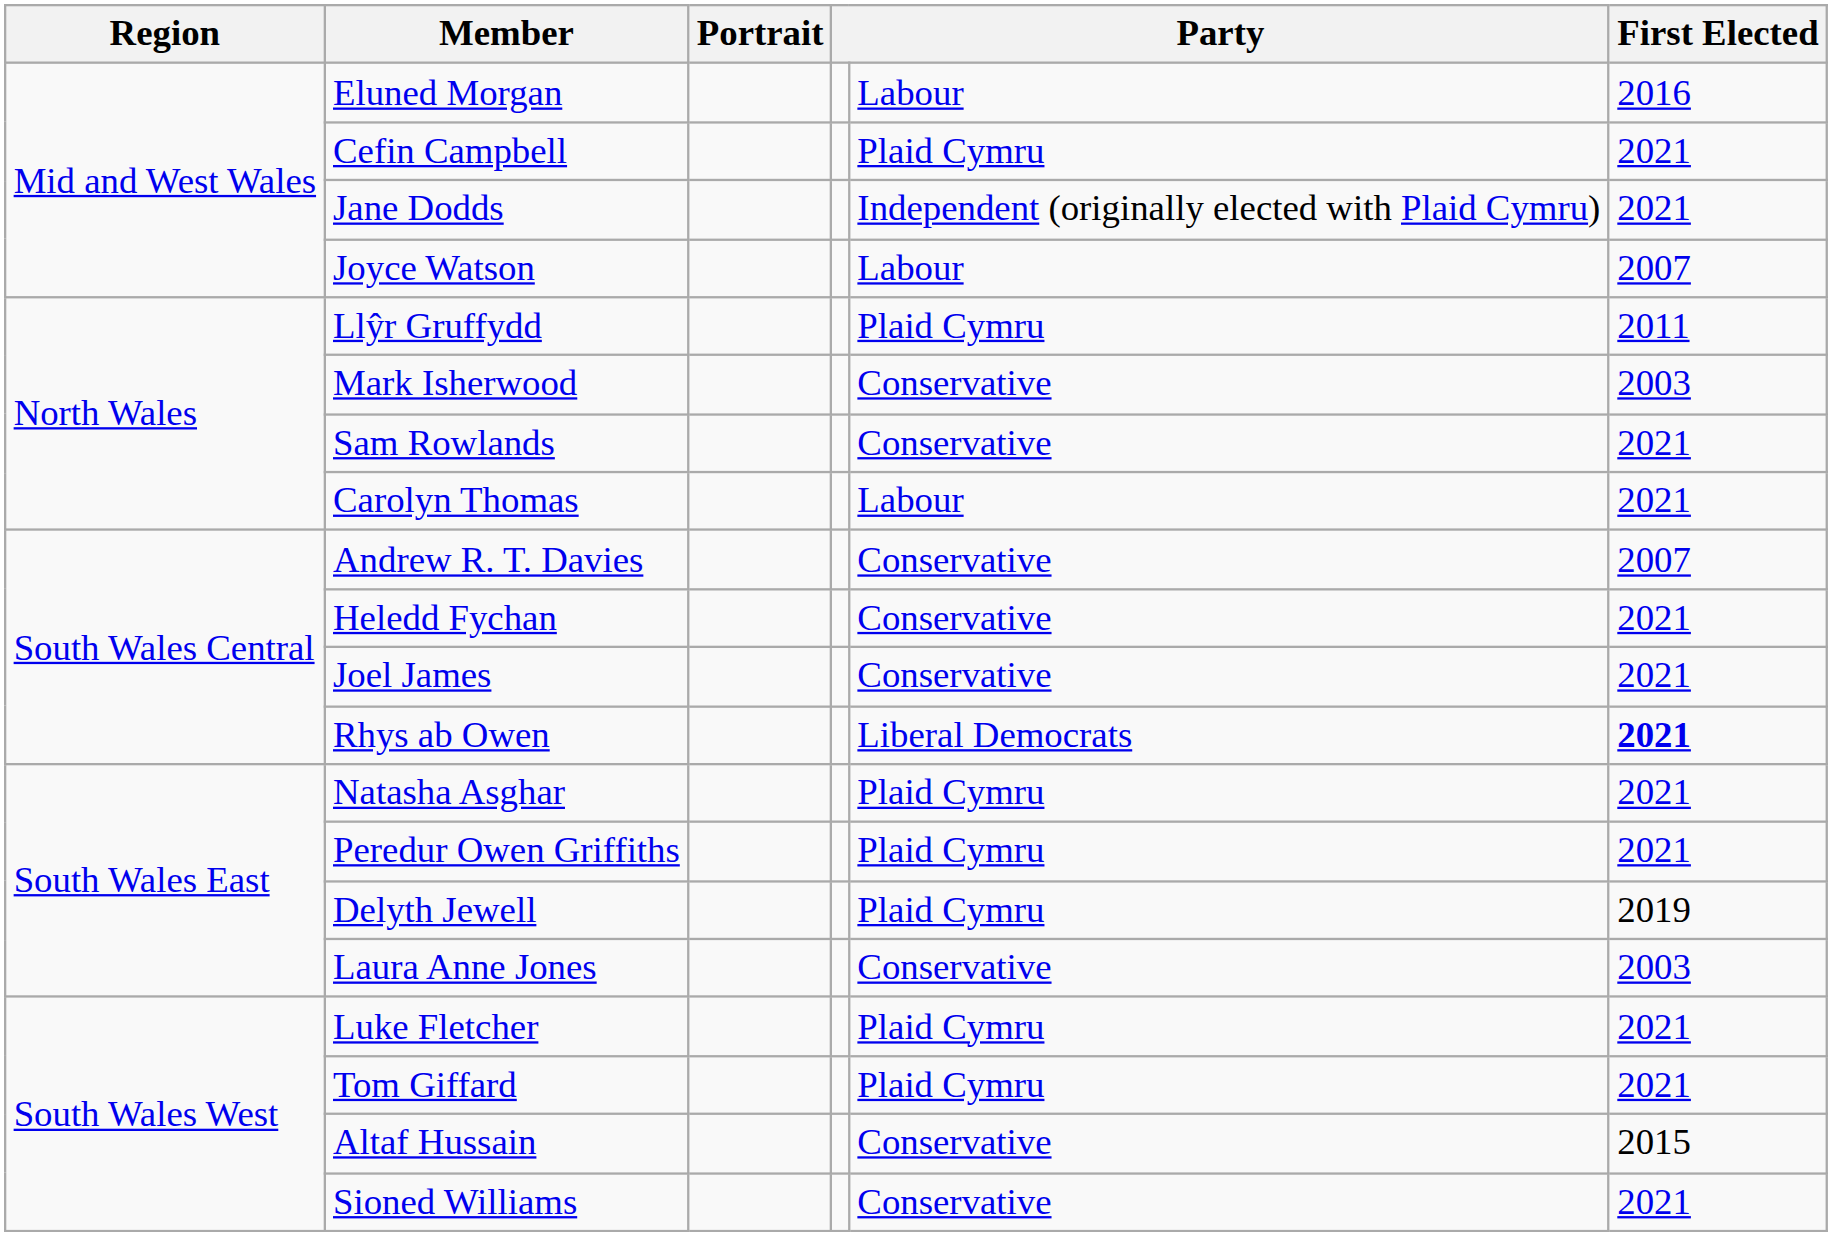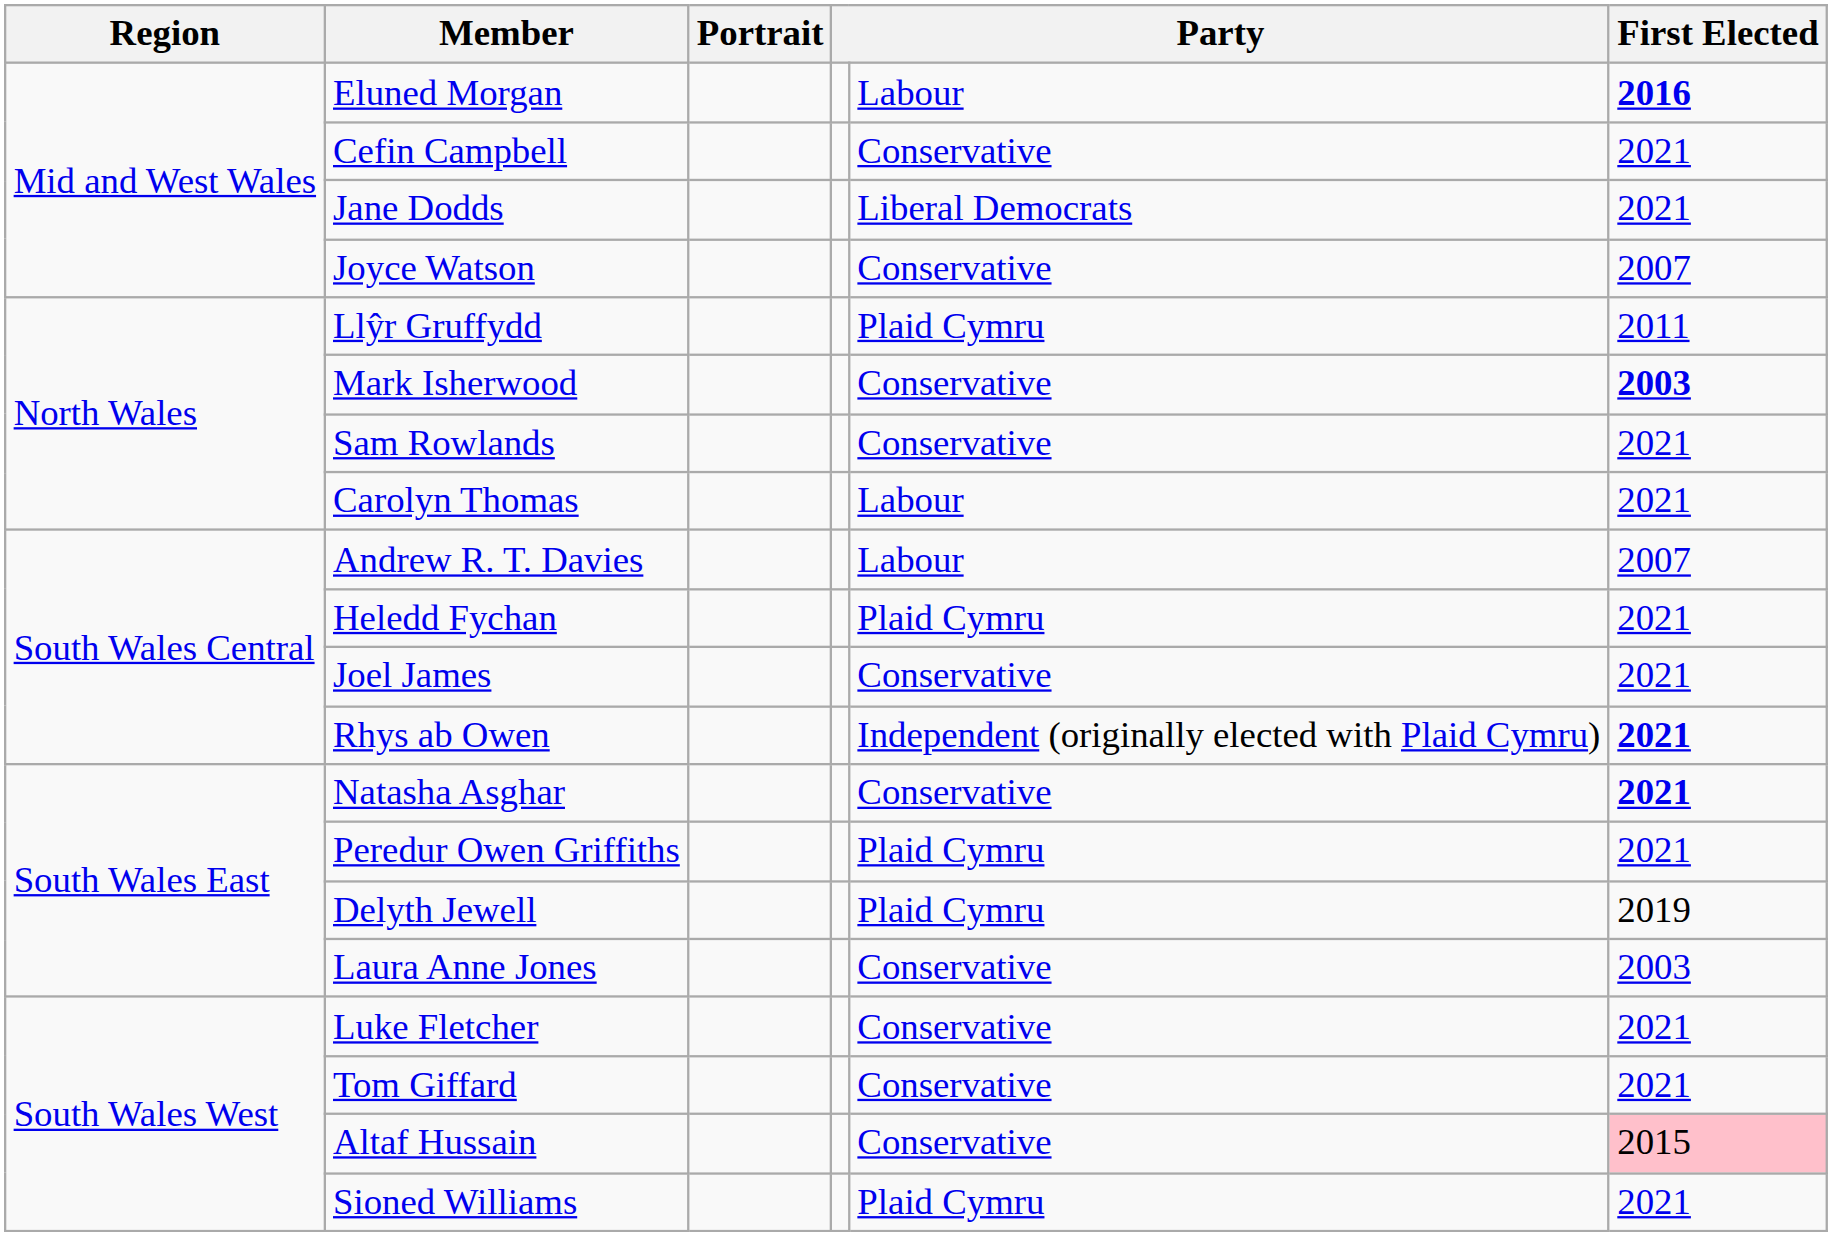Eluned Morgan | First Elected: normal -> bold
Cefin Campbell | column 5: Plaid Cymru -> Conservative
Jane Dodds | column 5: Independent (originally elected with Plaid Cymru) -> Liberal Democrats
Joyce Watson | column 5: Labour -> Conservative
Mark Isherwood | First Elected: normal -> bold
Andrew R. T. Davies | column 5: Conservative -> Labour
Heledd Fychan | column 5: Conservative -> Plaid Cymru
Rhys ab Owen | column 5: Liberal Democrats -> Independent (originally elected with Plaid Cymru)
Natasha Asghar | column 5: Plaid Cymru -> Conservative
Natasha Asghar | First Elected: normal -> bold
Luke Fletcher | column 5: Plaid Cymru -> Conservative
Tom Giffard | column 5: Plaid Cymru -> Conservative
Altaf Hussain | First Elected: no background -> pink background
Sioned Williams | column 5: Conservative -> Plaid Cymru
